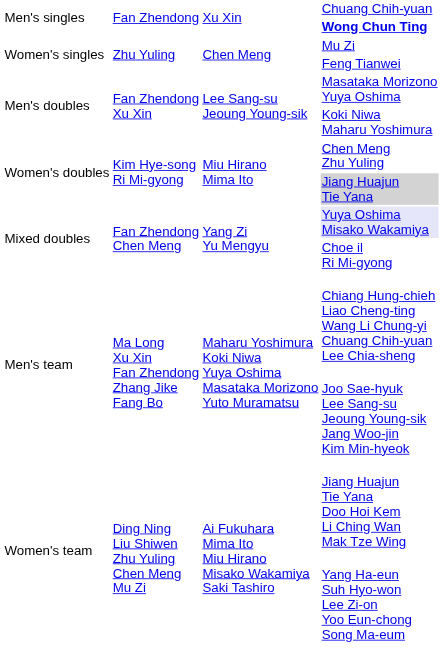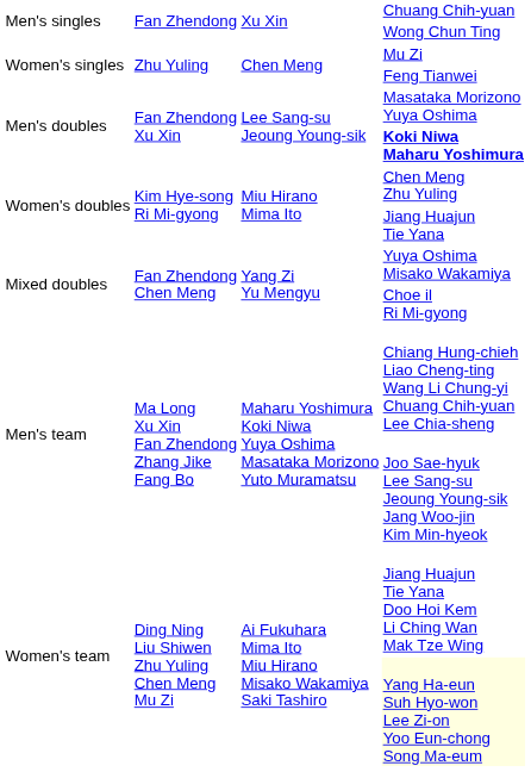Wong Chun Ting | column 4: bold -> normal
Koki Niwa Maharu Yoshimura | column 4: normal -> bold
Jiang Huajun Tie Yana | column 4: lightgrey background -> no background
Yuya Oshima Misako Wakamiya | column 4: lavender background -> no background
Yang Ha-eun Suh Hyo-won Lee Zi-on Yoo Eun-chong Song Ma-eum | column 4: no background -> lightyellow background
